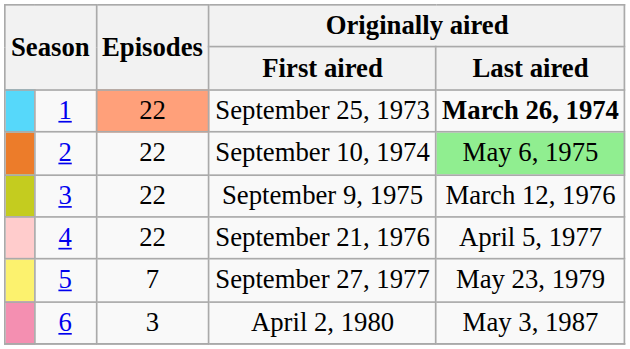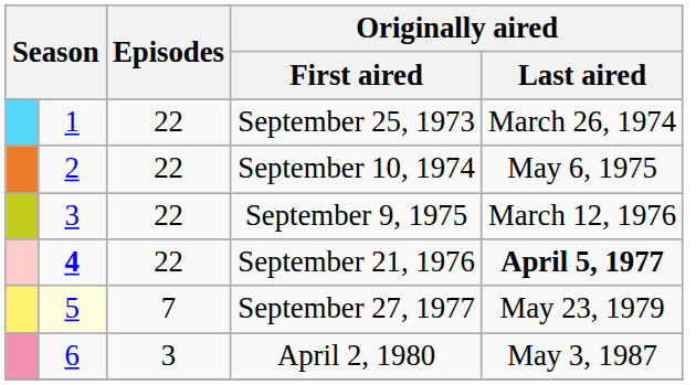September 25, 1973 | Episodes: lightsalmon background -> no background
September 25, 1973 | Originally aired / Last aired: bold -> normal
September 10, 1974 | Originally aired / Last aired: lightgreen background -> no background
September 21, 1976 | column 2: normal -> bold
September 21, 1976 | Originally aired / Last aired: normal -> bold
September 27, 1977 | column 2: no background -> lightyellow background
